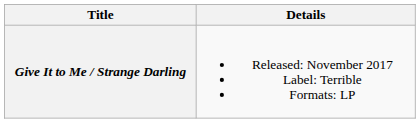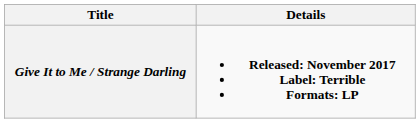Give It to Me / Strange Darling | Details: normal -> bold
